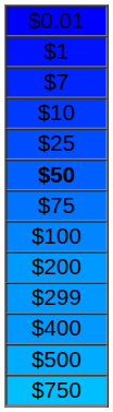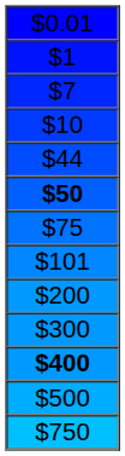row 5 | column 1: $25 -> $44
row 8 | column 1: $100 -> $101
row 10 | column 1: $299 -> $300
row 11 | column 1: normal -> bold
